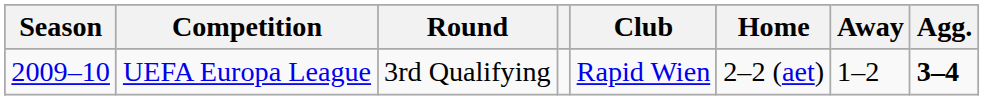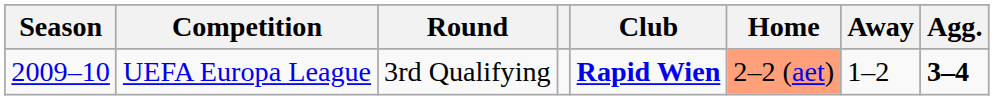UEFA Europa League | Club: normal -> bold
UEFA Europa League | Home: no background -> lightsalmon background
